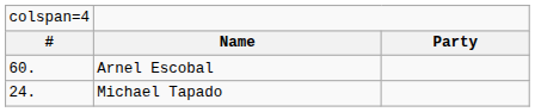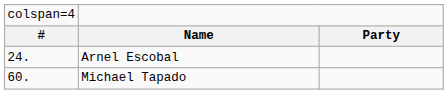Arnel Escobal | column 1: 60. -> 24.
Michael Tapado | column 1: 24. -> 60.
